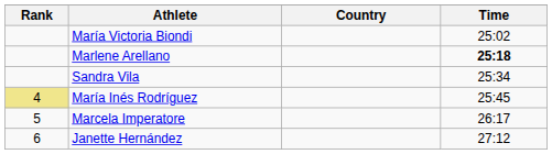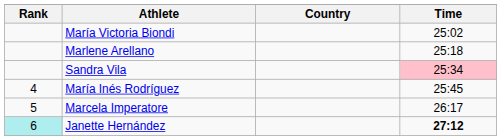Marlene Arellano | Time: bold -> normal
Sandra Vila | Time: no background -> pink background
María Inés Rodríguez | Rank: khaki background -> no background
Janette Hernández | Rank: no background -> paleturquoise background
Janette Hernández | Time: normal -> bold
